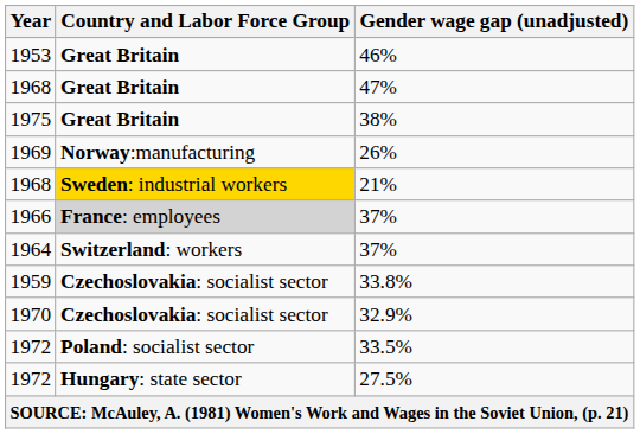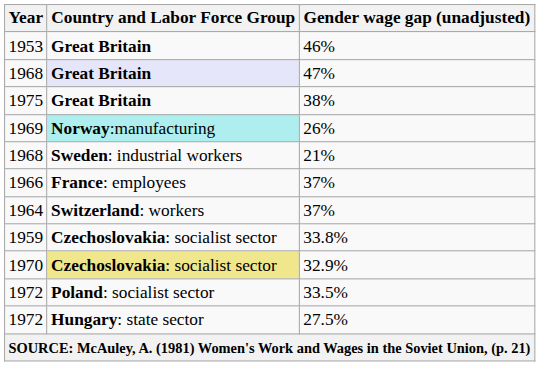47% | Country and Labor Force Group: no background -> lavender background
26% | Country and Labor Force Group: no background -> paleturquoise background
21% | Country and Labor Force Group: gold background -> no background
1966 / 37% | Country and Labor Force Group: lightgrey background -> no background
32.9% | Country and Labor Force Group: no background -> khaki background
